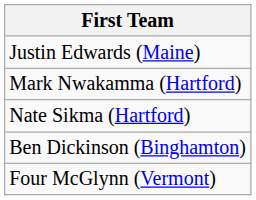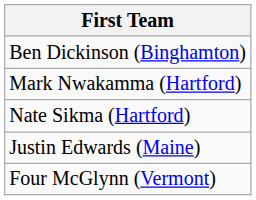row 2 | column 1: Justin Edwards (Maine) -> Ben Dickinson (Binghamton)
row 5 | column 1: Ben Dickinson (Binghamton) -> Justin Edwards (Maine)
